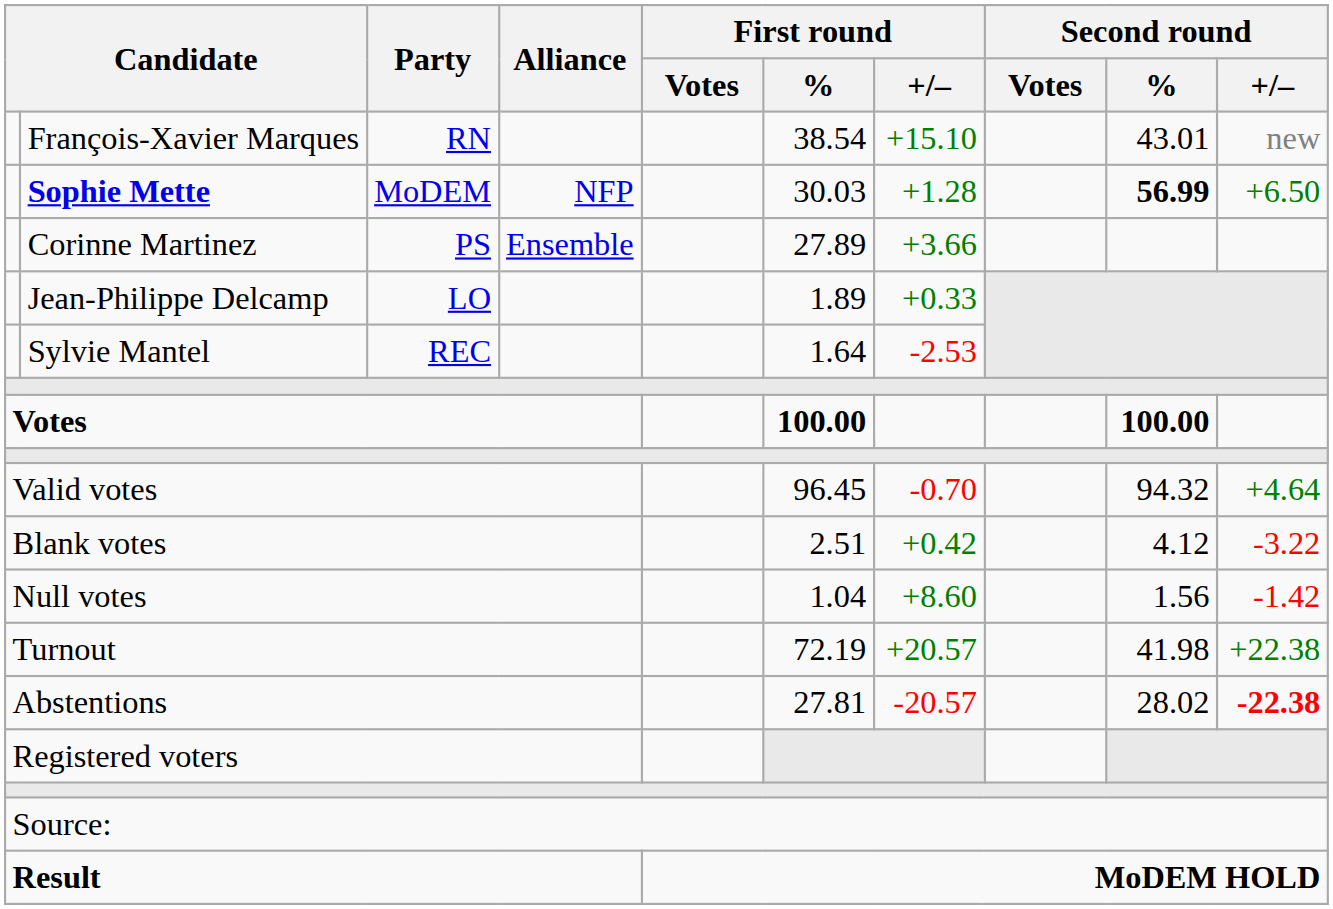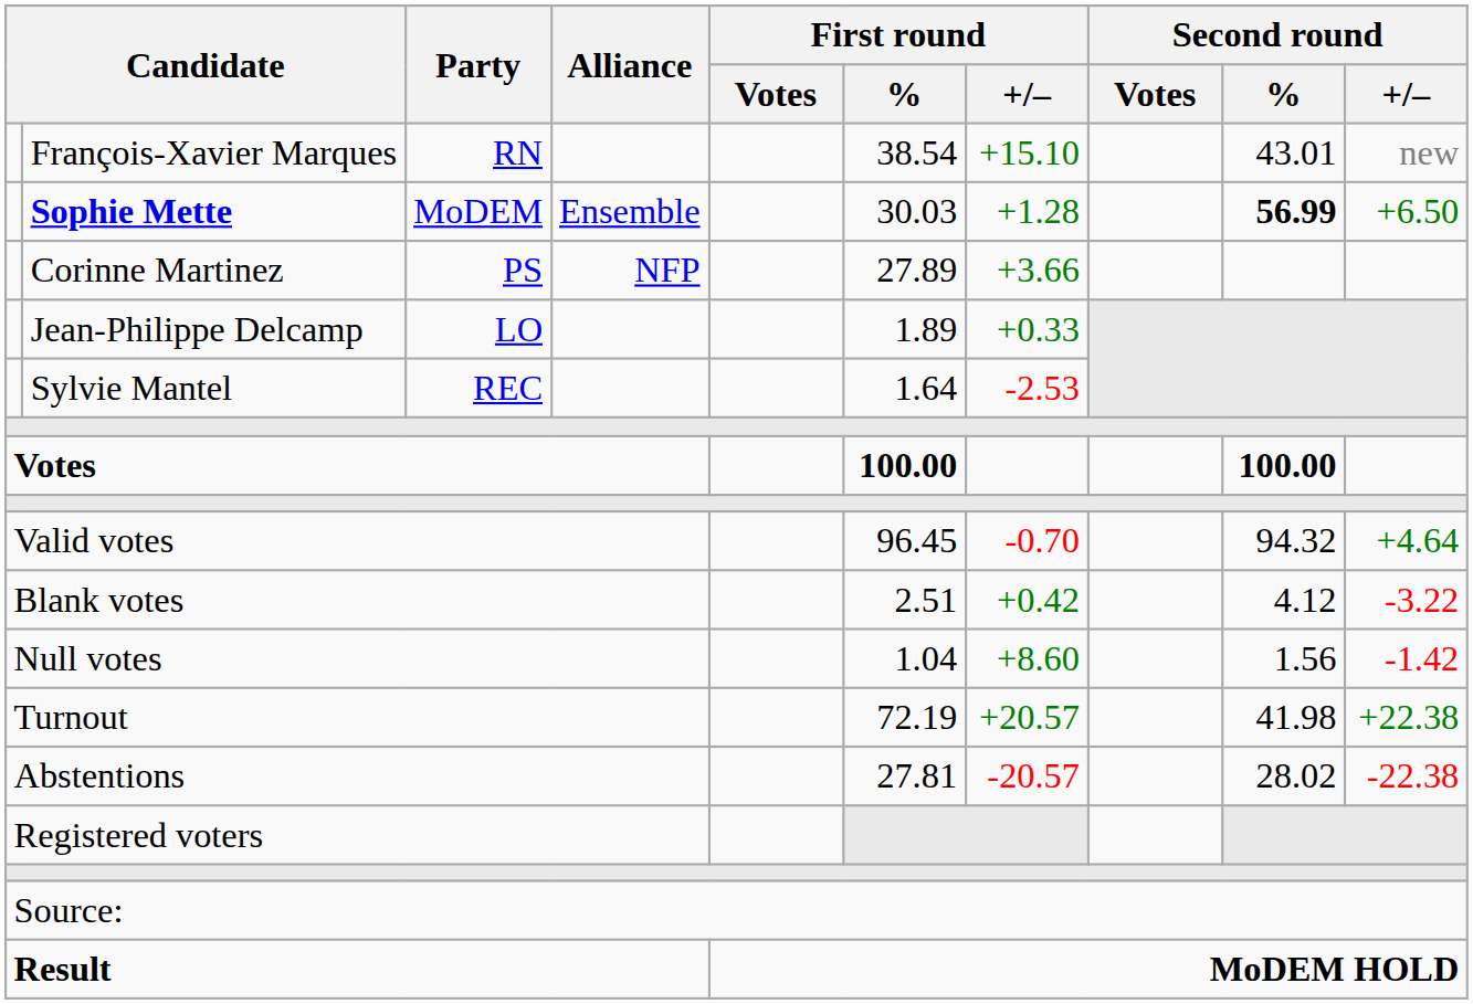Sophie Mette | Alliance: NFP -> Ensemble
Corinne Martinez | Alliance: Ensemble -> NFP
Abstentions | Second round / +/–: bold -> normal
